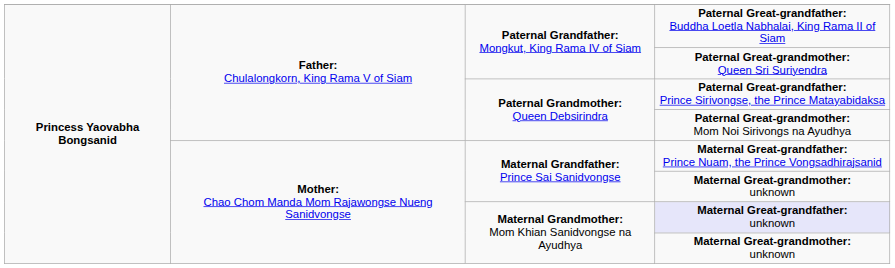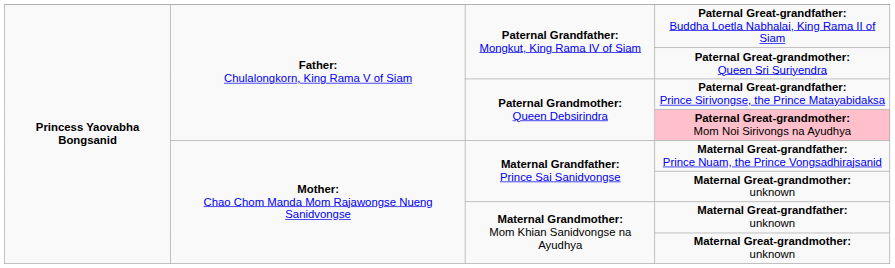Paternal Great-grandmother: Mom Noi Sirivongs na Ayudhya | column 4: no background -> pink background
Maternal Great-grandfather: unknown | column 4: lavender background -> no background
